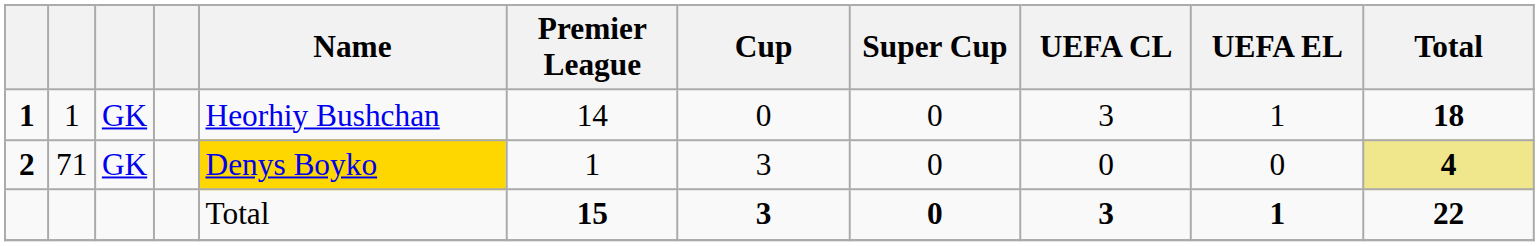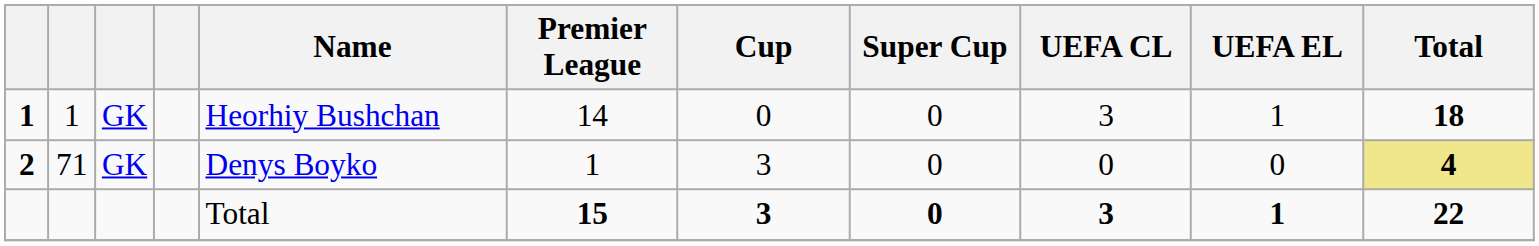2 | Name: gold background -> no background
